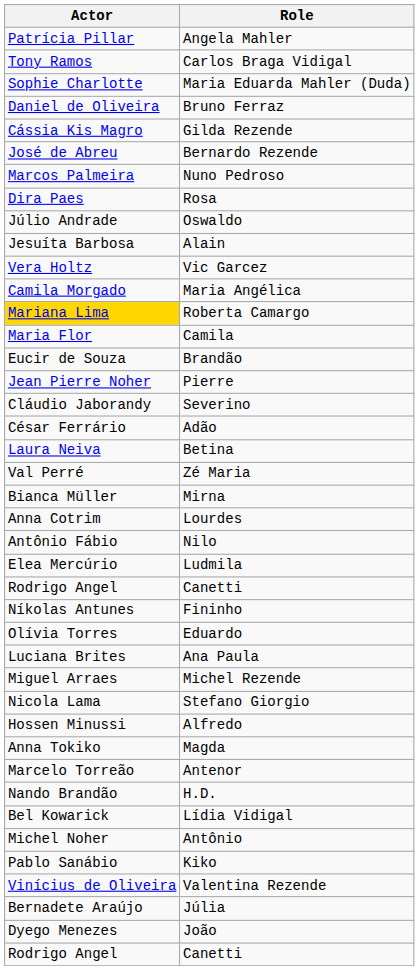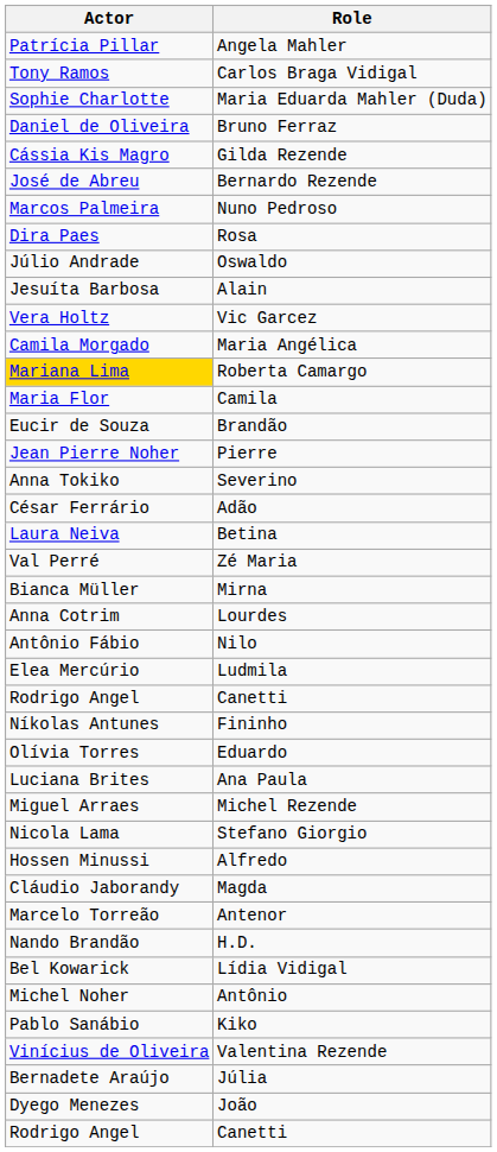row 18 | Actor: Cláudio Jaborandy -> Anna Tokiko
row 33 | Actor: Anna Tokiko -> Cláudio Jaborandy
